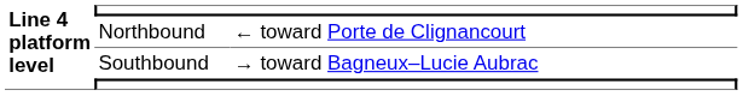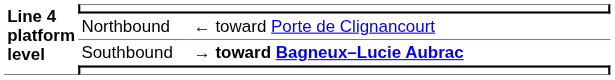Southbound | column 3: normal -> bold
